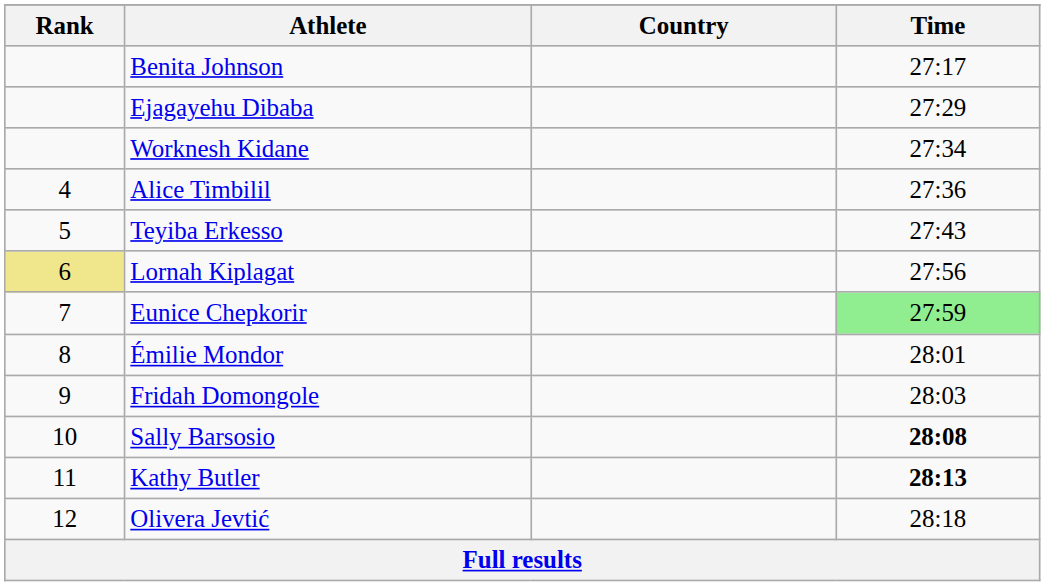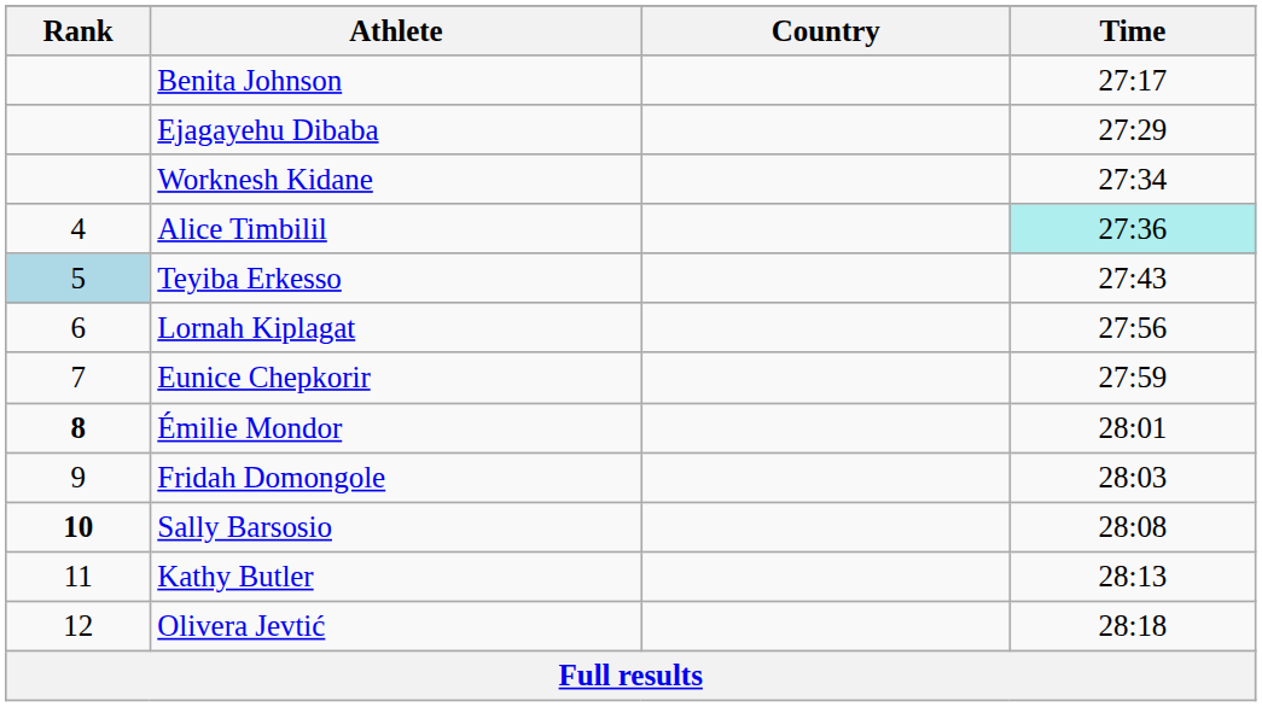Alice Timbilil | Time: no background -> paleturquoise background
Teyiba Erkesso | Rank: no background -> lightblue background
Lornah Kiplagat | Rank: khaki background -> no background
Eunice Chepkorir | Time: lightgreen background -> no background
Émilie Mondor | Rank: normal -> bold
Sally Barsosio | Rank: normal -> bold
Sally Barsosio | Time: bold -> normal
Kathy Butler | Time: bold -> normal
